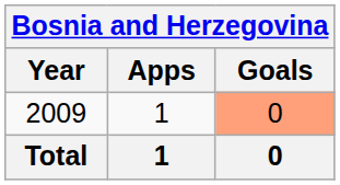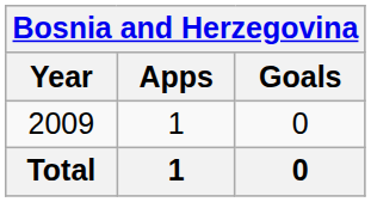2009 | Goals: lightsalmon background -> no background
